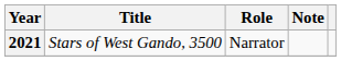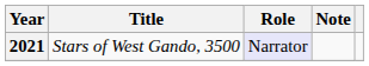2021 | Role: no background -> lavender background
